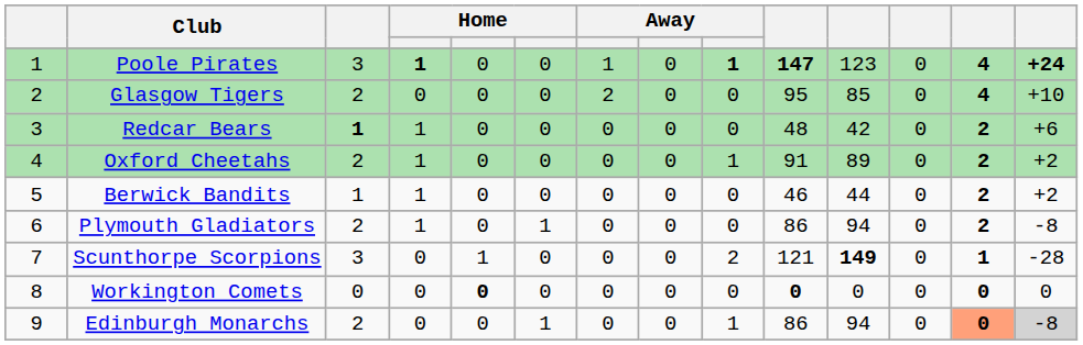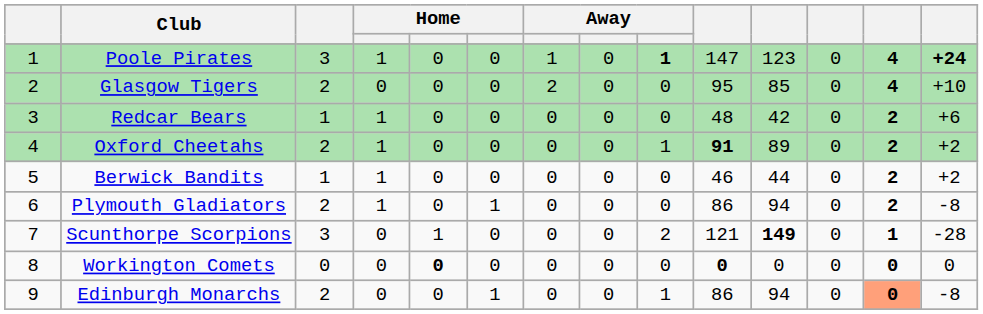Poole Pirates | column 4: bold -> normal
Poole Pirates | column 10: bold -> normal
Redcar Bears | column 3: bold -> normal
Oxford Cheetahs | column 10: normal -> bold
Edinburgh Monarchs | column 14: lightgrey background -> no background
